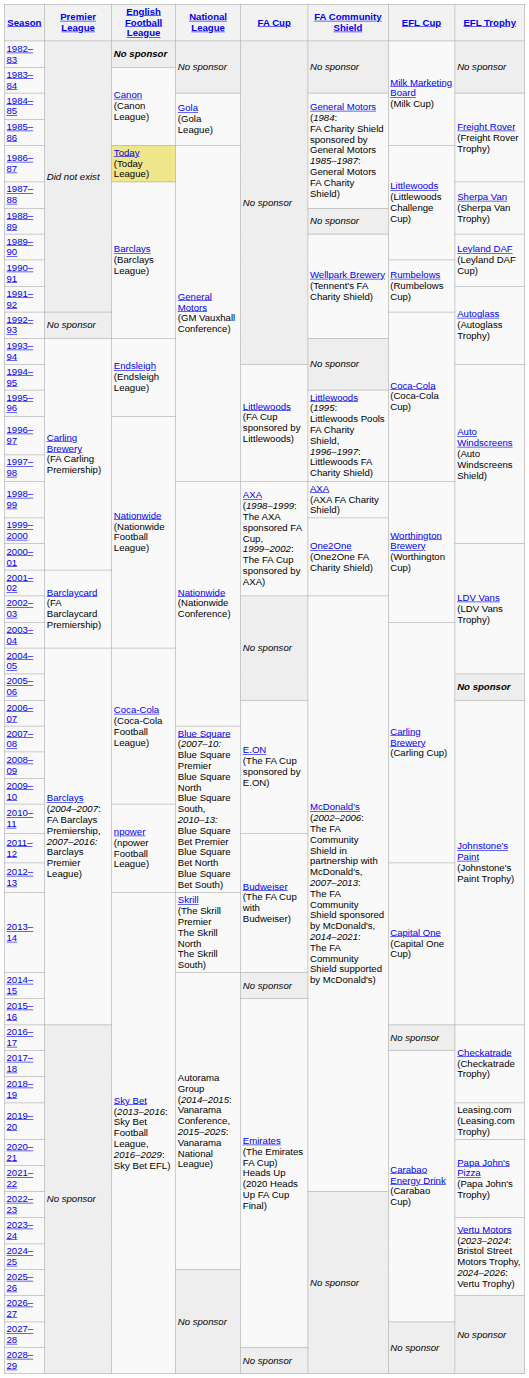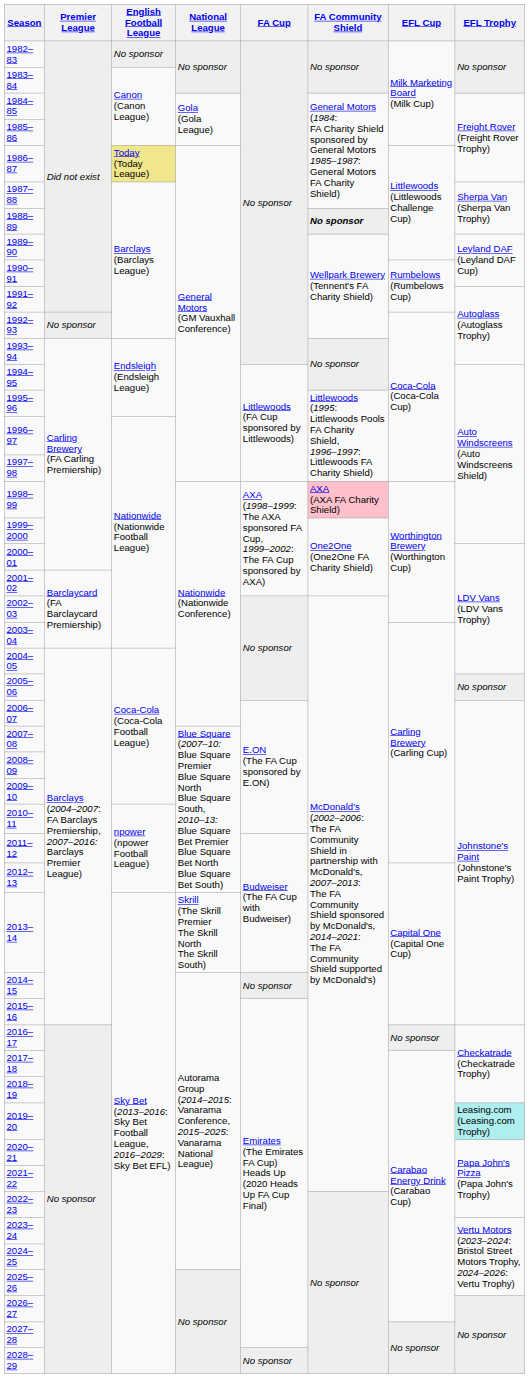1982–83 | English Football League: bold -> normal
1988–89 | FA Community Shield: normal -> bold
1998–99 | FA Community Shield: no background -> pink background
2005–06 | EFL Trophy: bold -> normal
2019–20 | EFL Trophy: no background -> paleturquoise background
